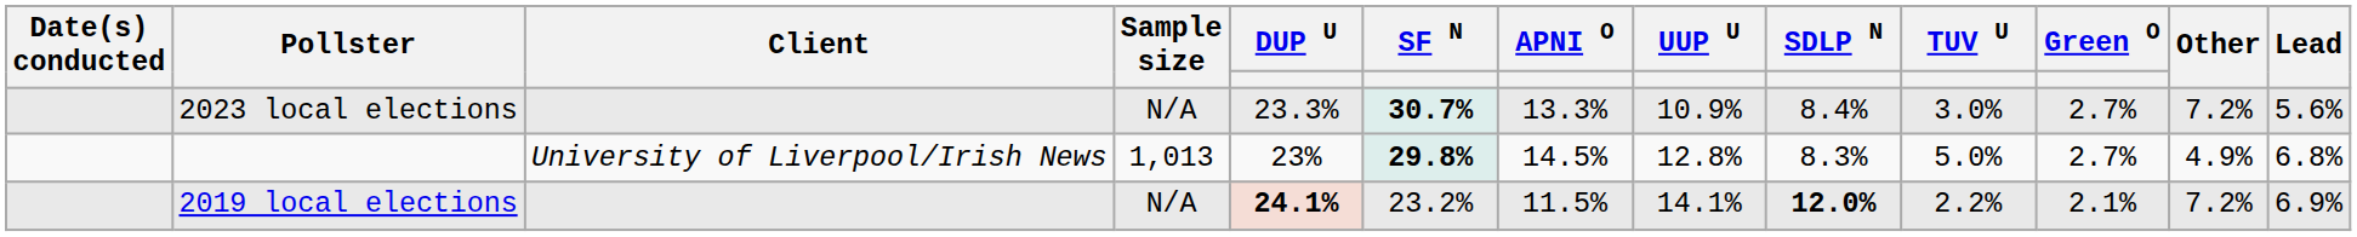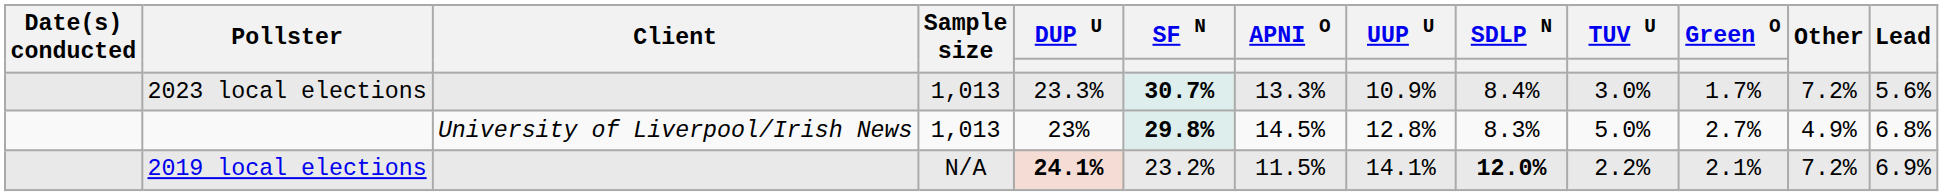2023 local elections | Sample size: N/A -> 1,013
2023 local elections | Green O: 2.7% -> 1.7%
